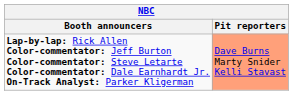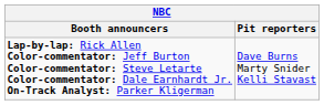row 3 | Pit reporters: lightsalmon background -> no background
